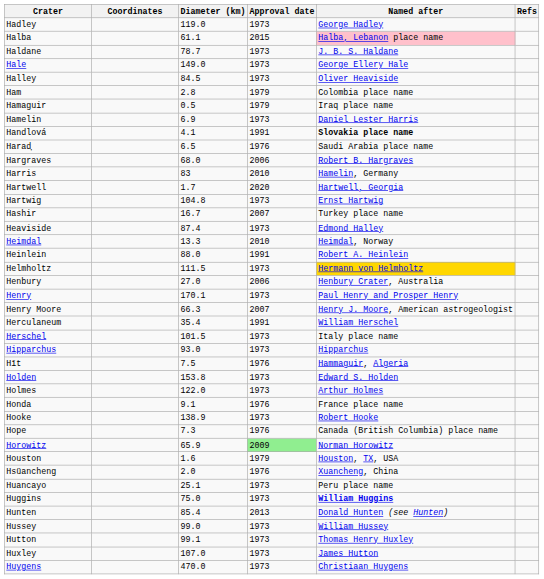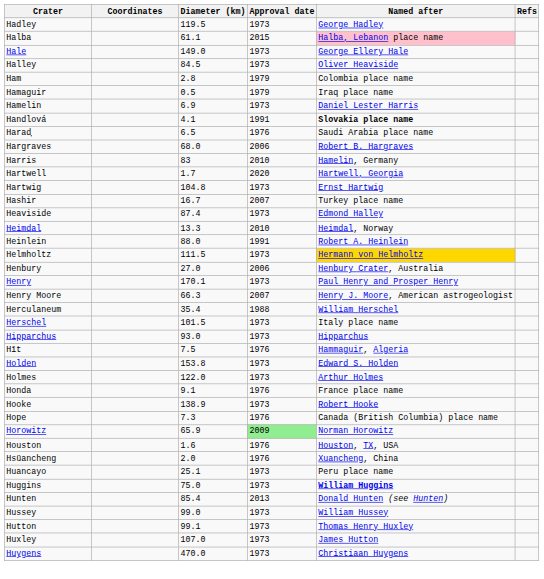Hadley | Diameter (km): 119.0 -> 119.5
- row: Haldane | 78.7 | 1973 | J. B. S. Haldane
Herculaneum | Approval date: 1991 -> 1988
Houston | Approval date: 1979 -> 1976
